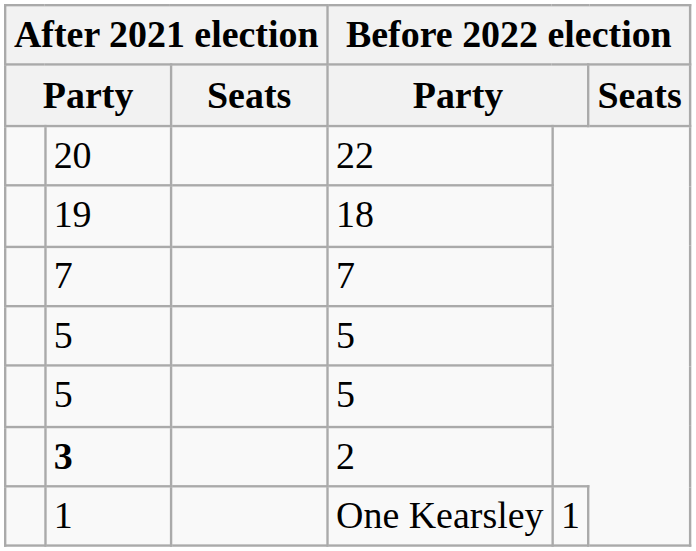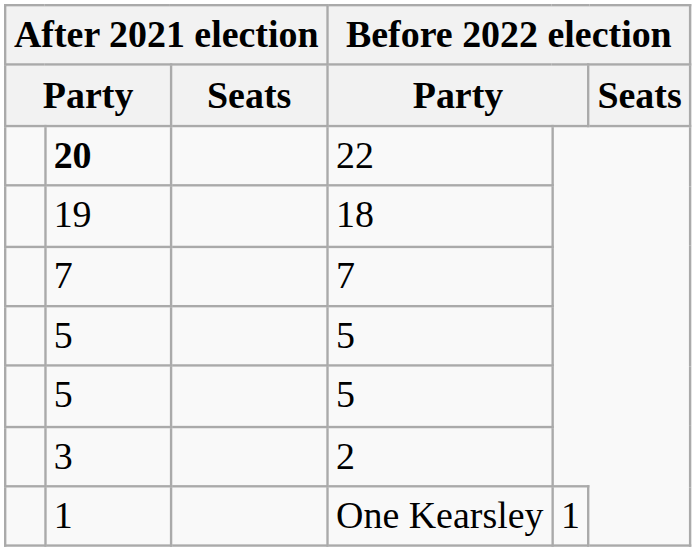20 | column 2: normal -> bold
3 | column 2: bold -> normal
